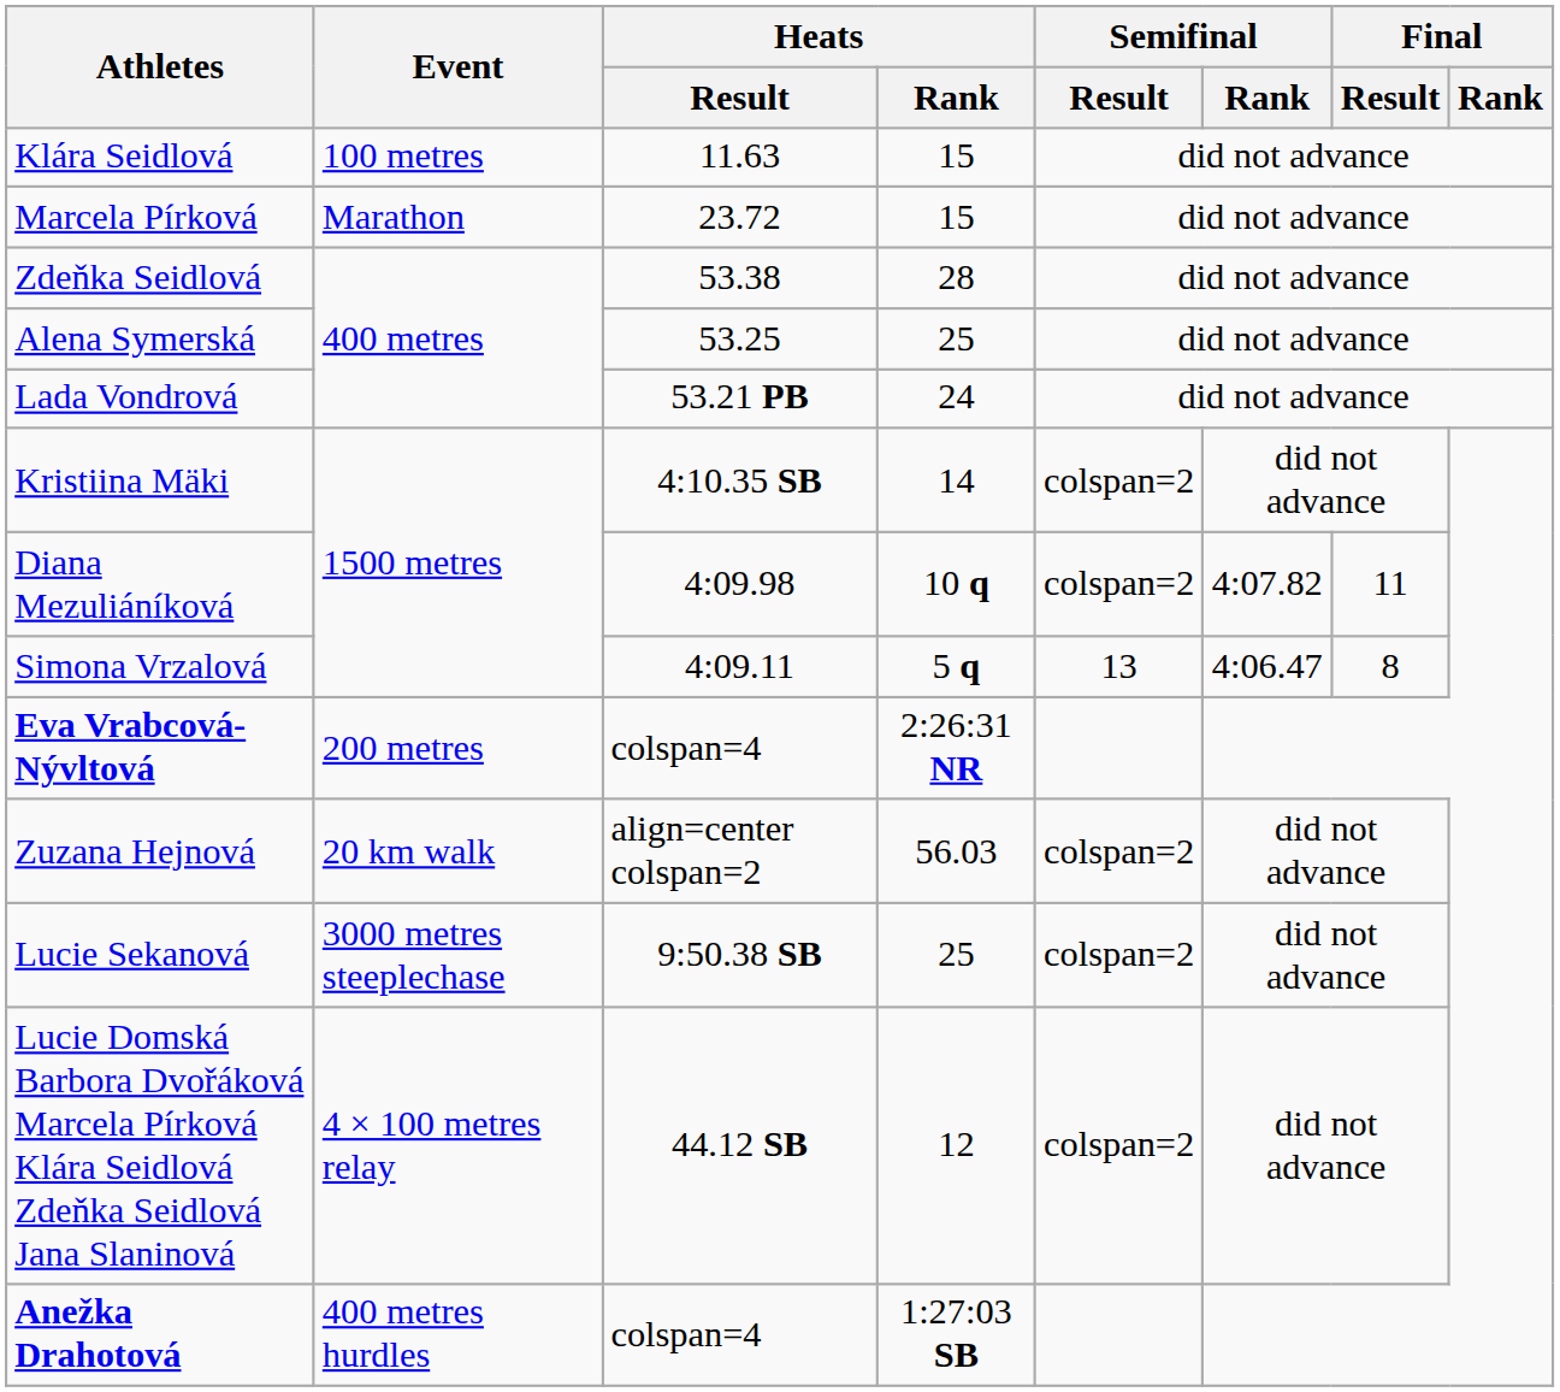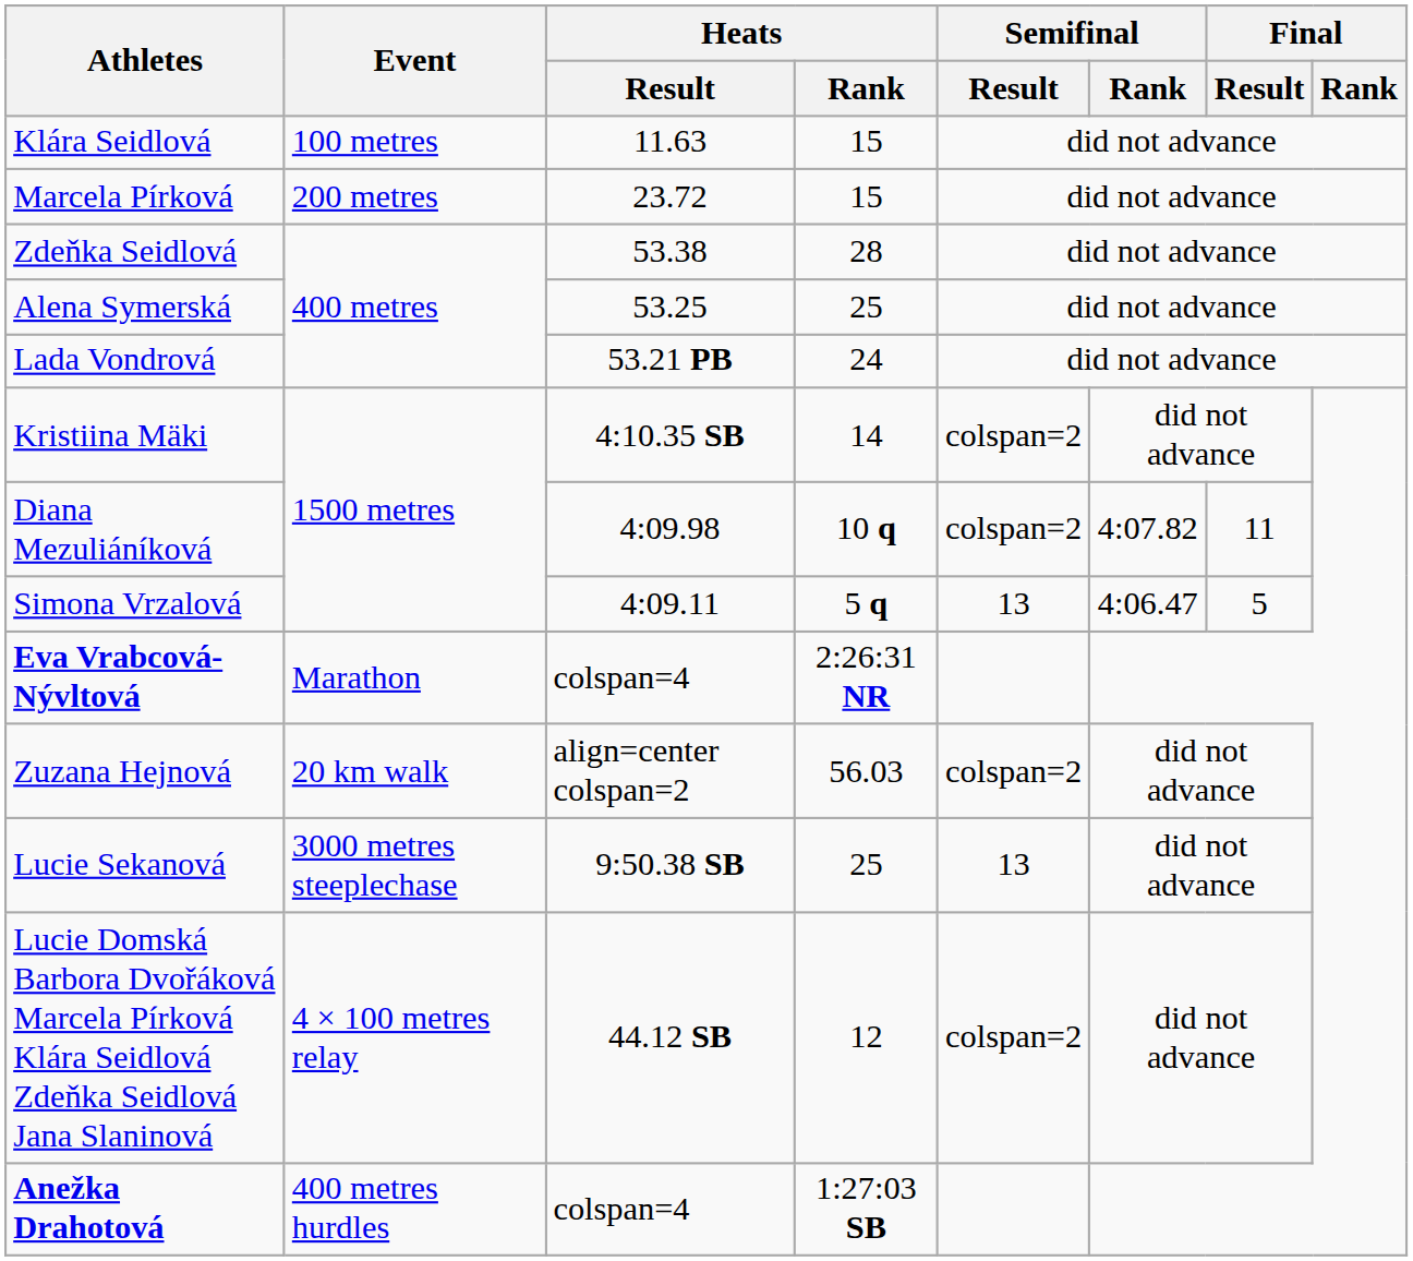Marcela Pírková | Event: Marathon -> 200 metres
Simona Vrzalová | Final / Result: 8 -> 5
Eva Vrabcová-Nývltová | Event: 200 metres -> Marathon
Lucie Sekanová | Semifinal / Result: colspan=2 -> 13
